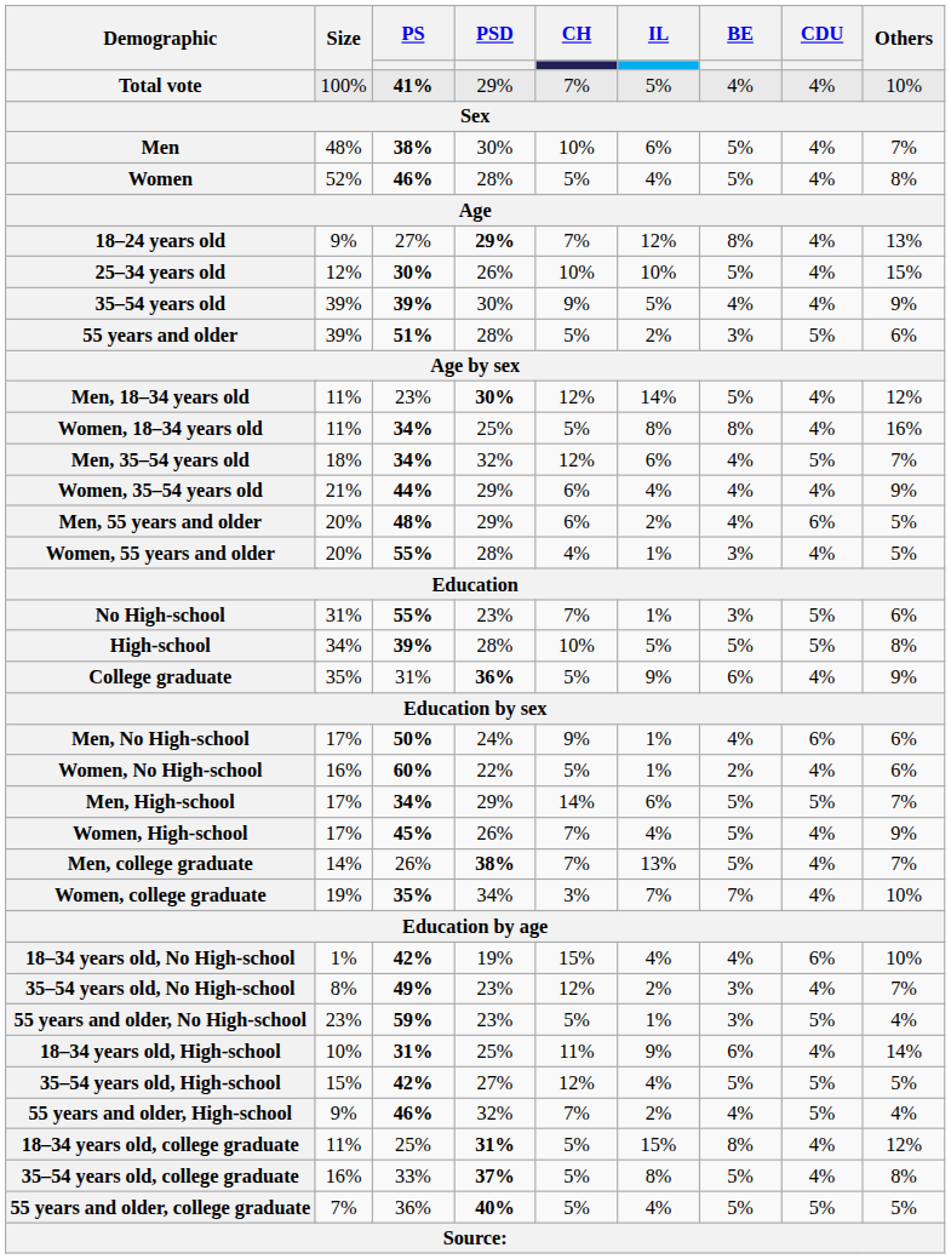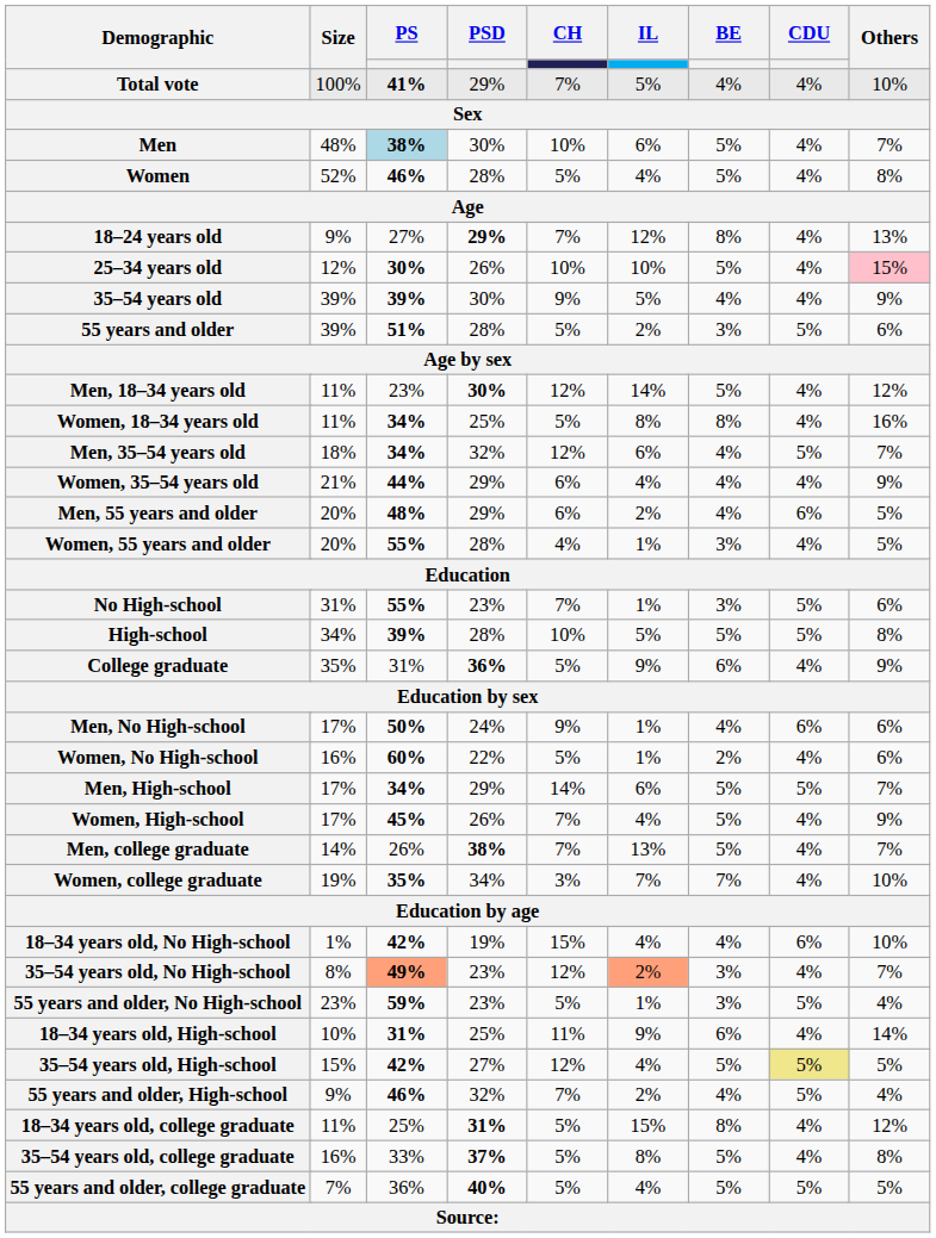Men | PS: no background -> lightblue background
25–34 years old | Others: no background -> pink background
35–54 years old, No High-school | PS: no background -> lightsalmon background
35–54 years old, No High-school | IL: no background -> lightsalmon background
35–54 years old, High-school | CDU: no background -> khaki background
